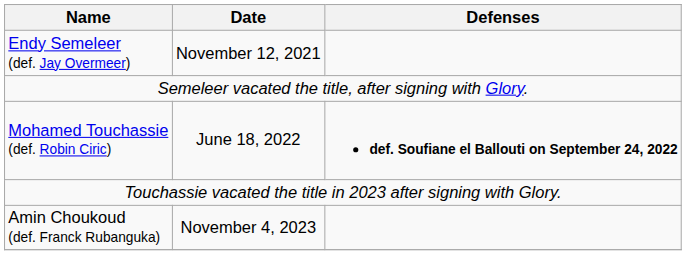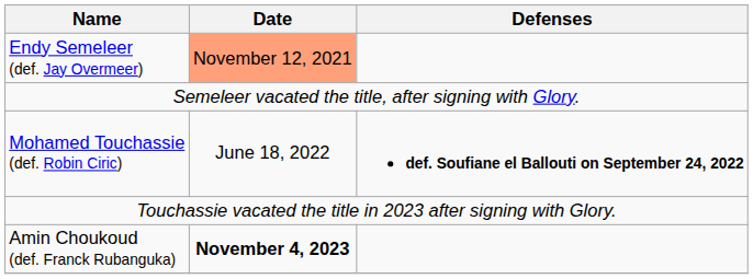Endy Semeleer (def. Jay Overmeer) | Date: no background -> lightsalmon background
Amin Choukoud (def. Franck Rubanguka) | Date: normal -> bold
